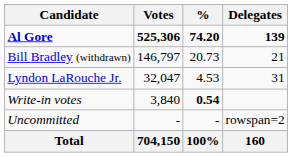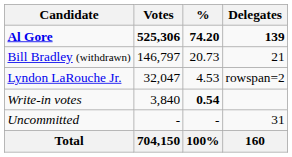Lyndon LaRouche Jr. | Delegates: 31 -> rowspan=2
Uncommitted | Delegates: rowspan=2 -> 31
